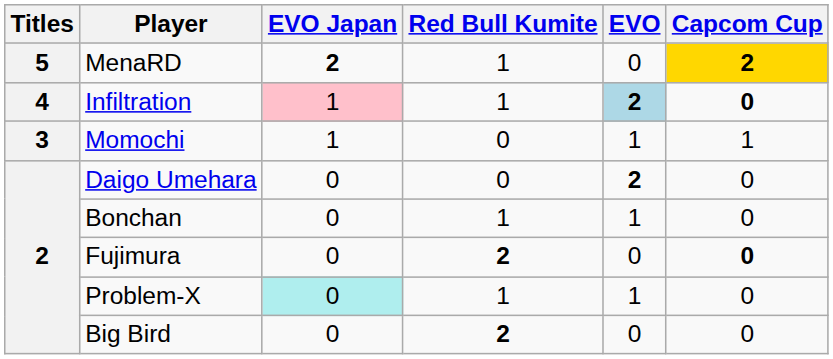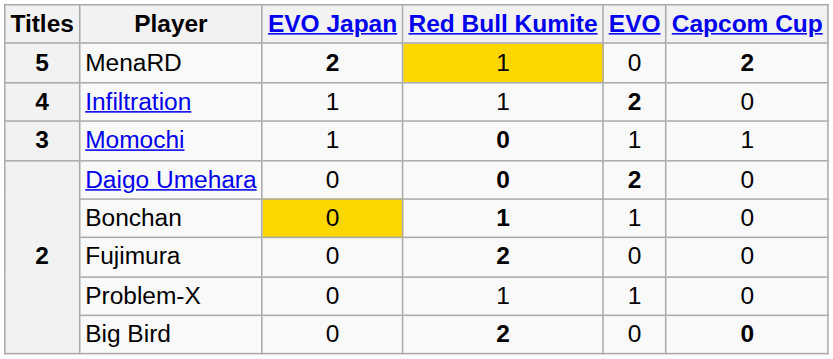MenaRD | Red Bull Kumite: no background -> gold background
MenaRD | Capcom Cup: gold background -> no background
Infiltration | EVO Japan: pink background -> no background
Infiltration | EVO: lightblue background -> no background
Infiltration | Capcom Cup: bold -> normal
Momochi | Red Bull Kumite: normal -> bold
Daigo Umehara | Red Bull Kumite: normal -> bold
Bonchan | EVO Japan: no background -> gold background
Bonchan | Red Bull Kumite: normal -> bold
Fujimura | Capcom Cup: bold -> normal
Problem-X | EVO Japan: paleturquoise background -> no background
Big Bird | Capcom Cup: normal -> bold
